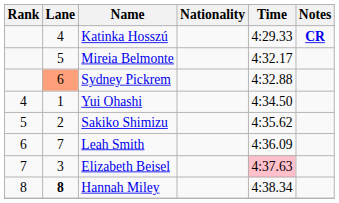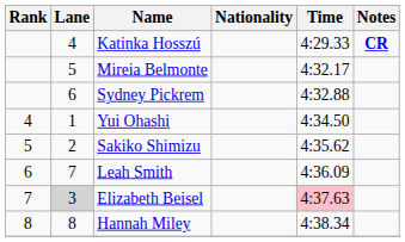Sydney Pickrem | Lane: lightsalmon background -> no background
Elizabeth Beisel | Lane: no background -> lightgrey background
Hannah Miley | Lane: bold -> normal
